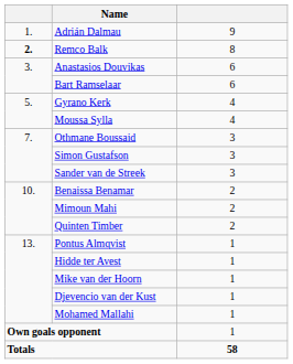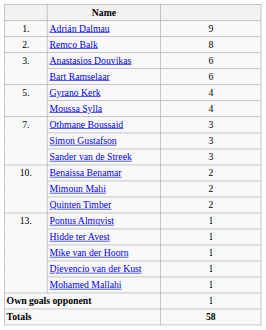Remco Balk | column 1: bold -> normal
